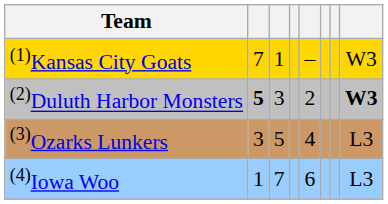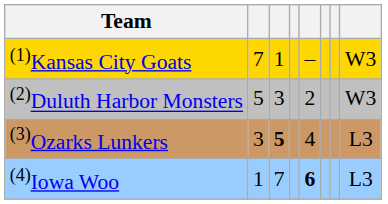(2)Duluth Harbor Monsters | column 2: bold -> normal
(2)Duluth Harbor Monsters | column 8: bold -> normal
(3)Ozarks Lunkers | column 3: normal -> bold
(4)Iowa Woo | column 5: normal -> bold
